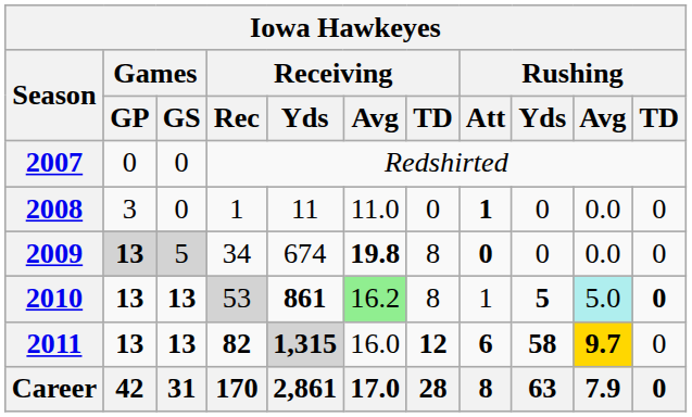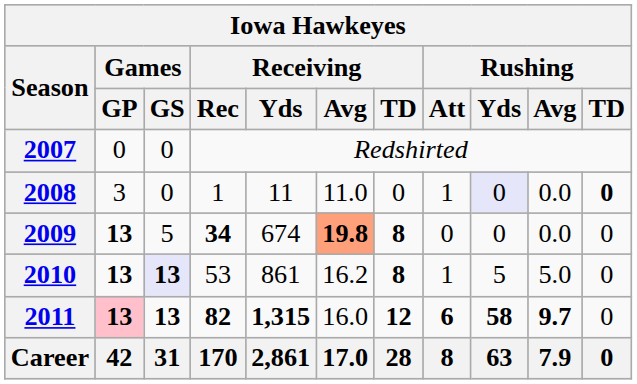2008 | Rushing / Att: bold -> normal
2008 | Rushing / Yds: no background -> lavender background
2008 | Rushing / TD: normal -> bold
2009 | Games / GP: lightgrey background -> no background
2009 | Games / GS: lightgrey background -> no background
2009 | Receiving / Rec: normal -> bold
2009 | Receiving / Avg: no background -> lightsalmon background
2009 | Receiving / TD: normal -> bold
2009 | Rushing / Att: bold -> normal
2010 | Games / GS: no background -> lavender background
2010 | Receiving / Rec: lightgrey background -> no background
2010 | Receiving / Yds: bold -> normal
2010 | Receiving / Avg: lightgreen background -> no background
2010 | Receiving / TD: normal -> bold
2010 | Rushing / Yds: bold -> normal
2010 | Rushing / Avg: paleturquoise background -> no background
2010 | Rushing / TD: bold -> normal
2011 | Games / GP: no background -> pink background
2011 | Receiving / Yds: lightgrey background -> no background
2011 | Rushing / Avg: gold background -> no background
